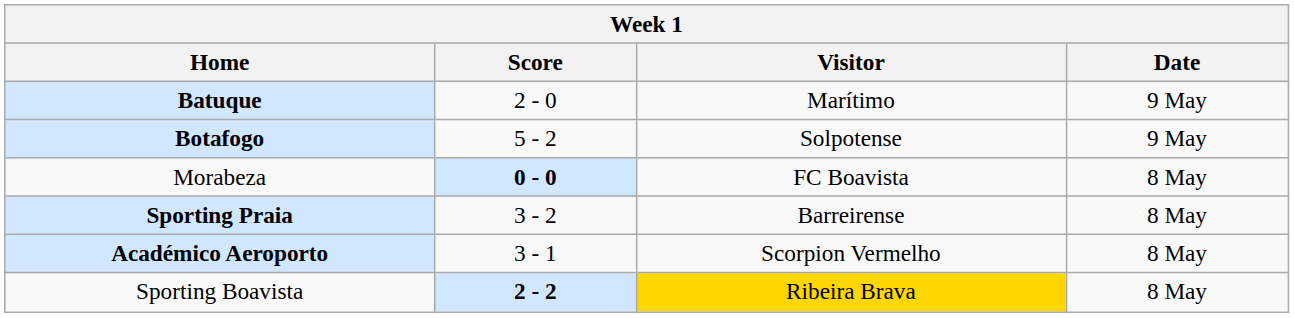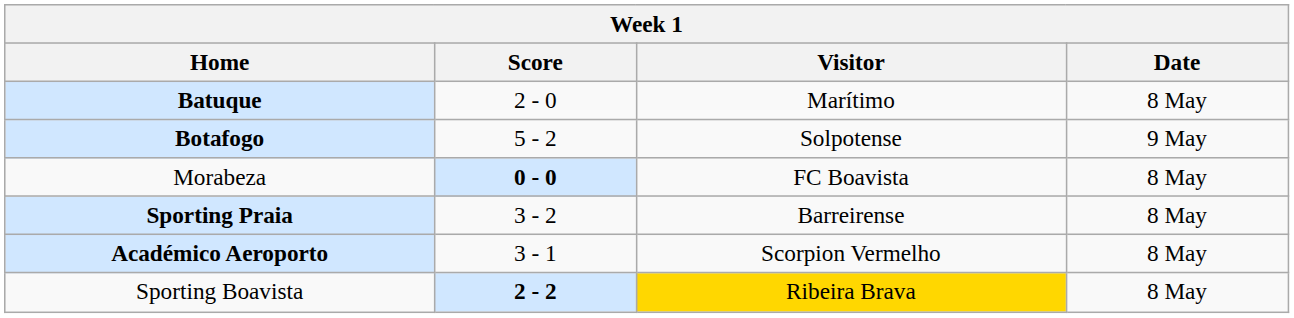Batuque | Date: 9 May -> 8 May
